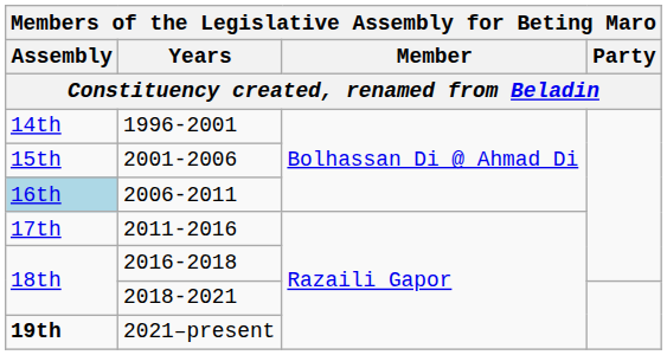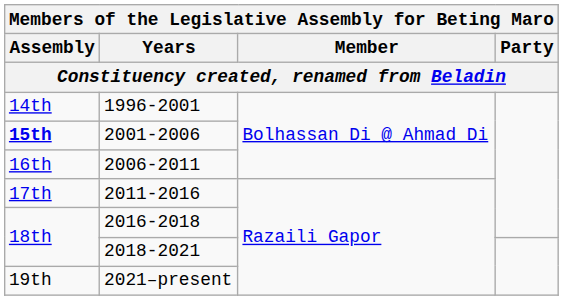2001-2006 | Assembly: normal -> bold
2006-2011 | Assembly: lightblue background -> no background
2021–present | Assembly: bold -> normal
